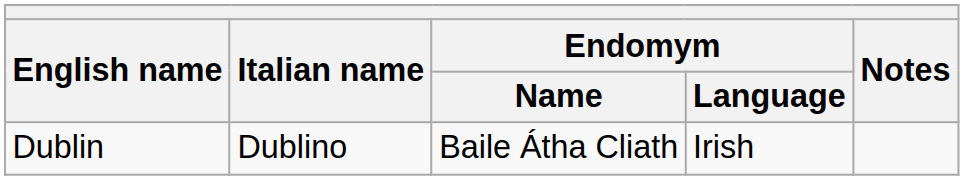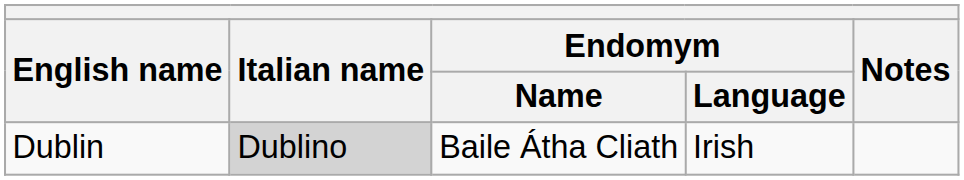Dublin | Italian name: no background -> lightgrey background
